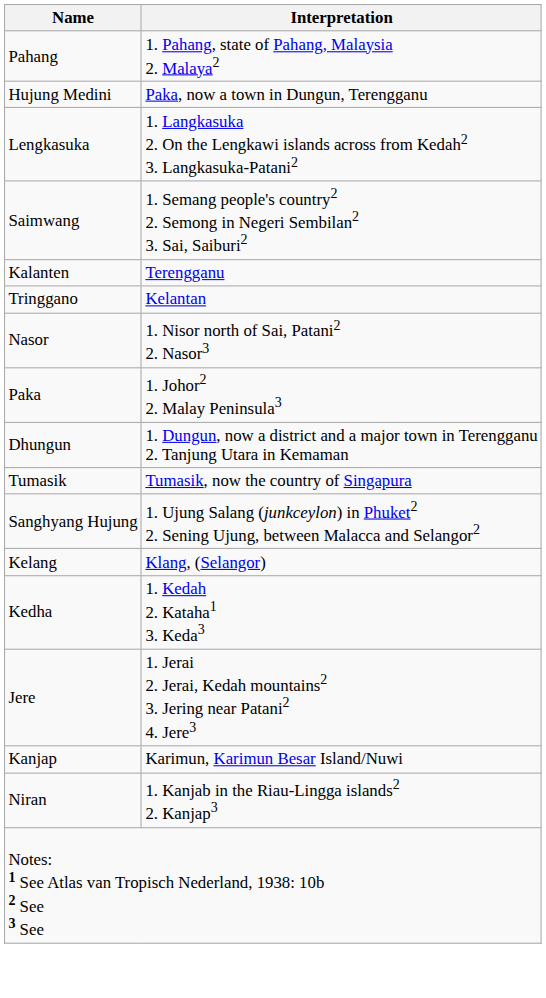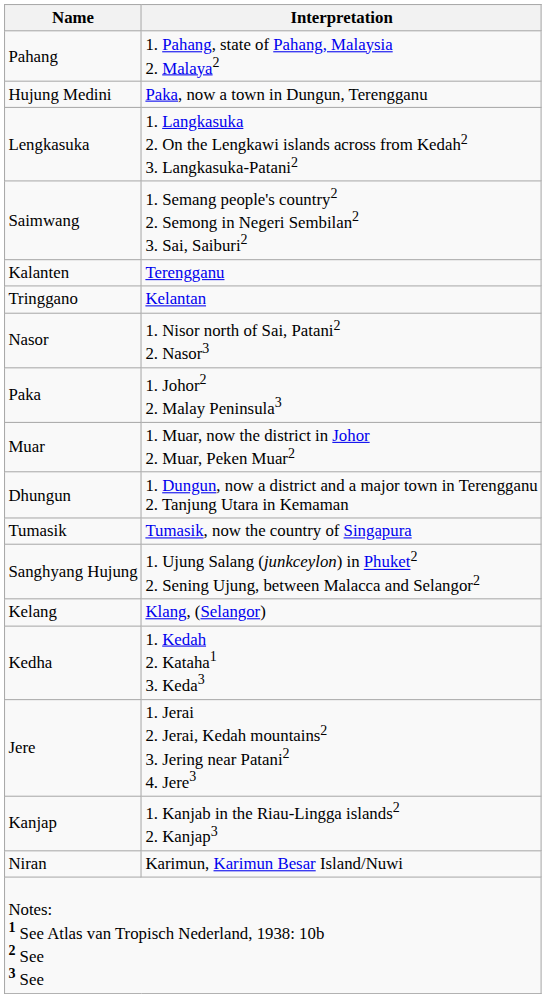+ row: Muar | 1. Muar, now the district in Johor 2. Muar, Peken Muar2
Kanjap | Interpretation: Karimun, Karimun Besar Island/Nuwi -> 1. Kanjab in the Riau-Lingga islands2 2. Kanjap3
Niran | Interpretation: 1. Kanjab in the Riau-Lingga islands2 2. Kanjap3 -> Karimun, Karimun Besar Island/Nuwi
